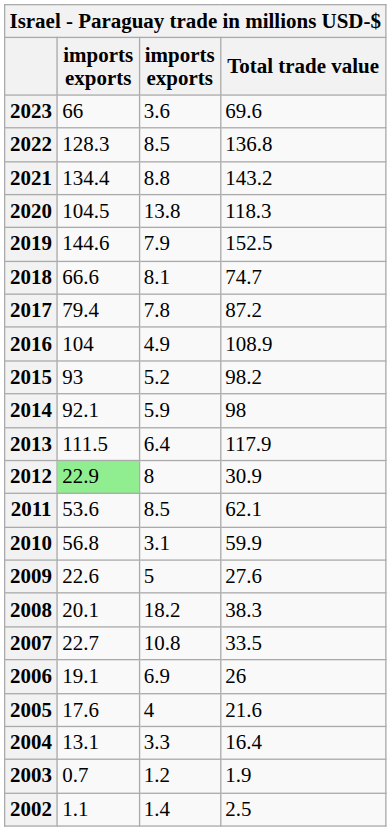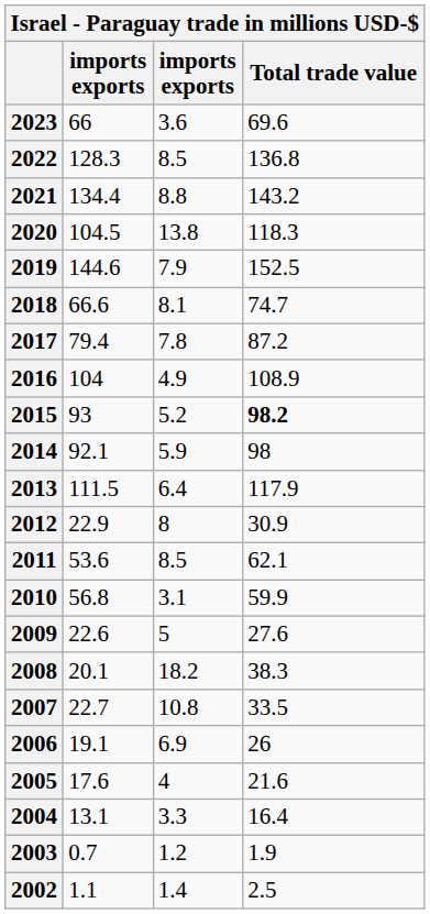2015 | Total trade value: normal -> bold
2012 | column 2: lightgreen background -> no background
